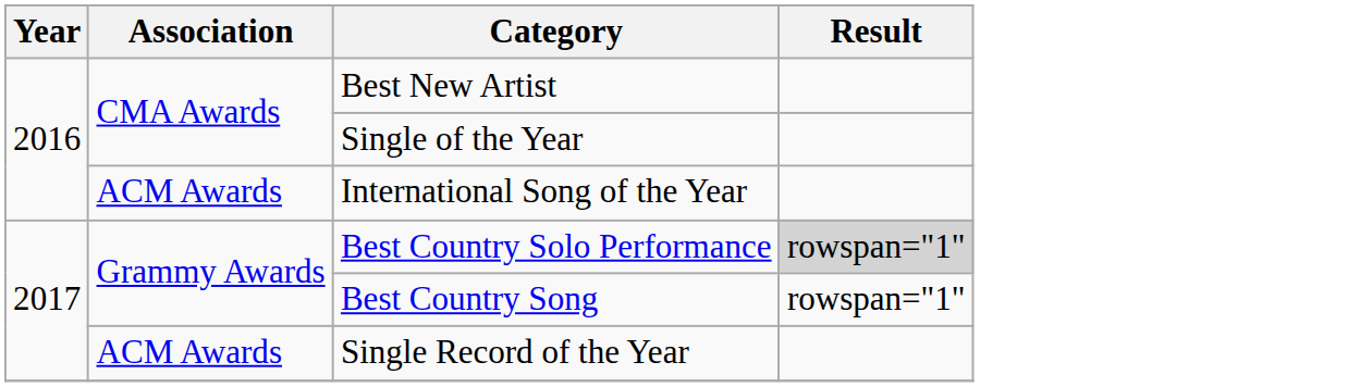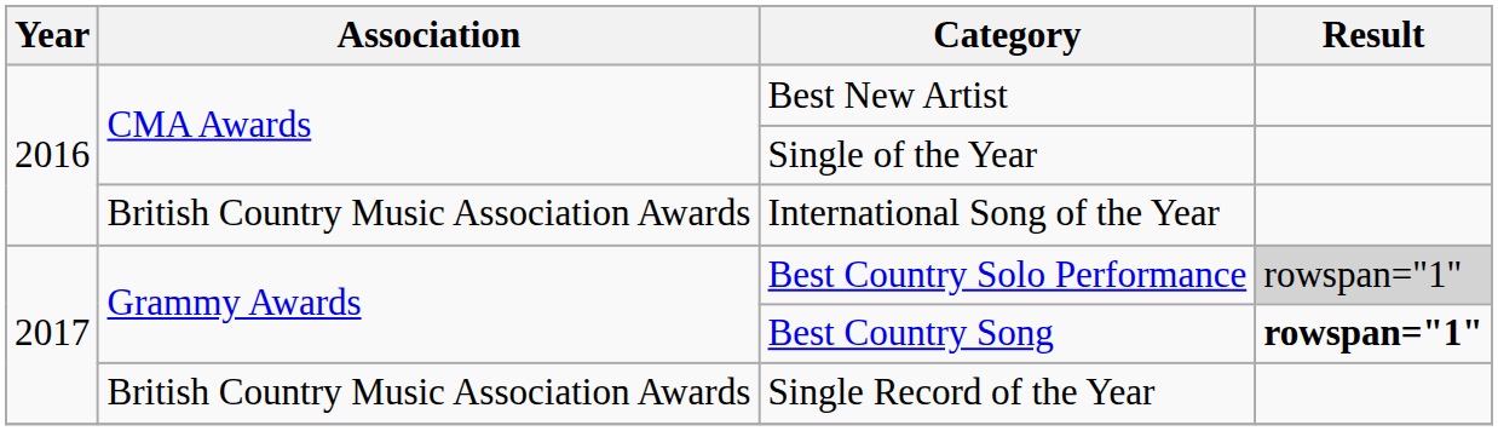International Song of the Year | Association: ACM Awards -> British Country Music Association Awards
Best Country Song | Result: normal -> bold
Single Record of the Year | Association: ACM Awards -> British Country Music Association Awards
